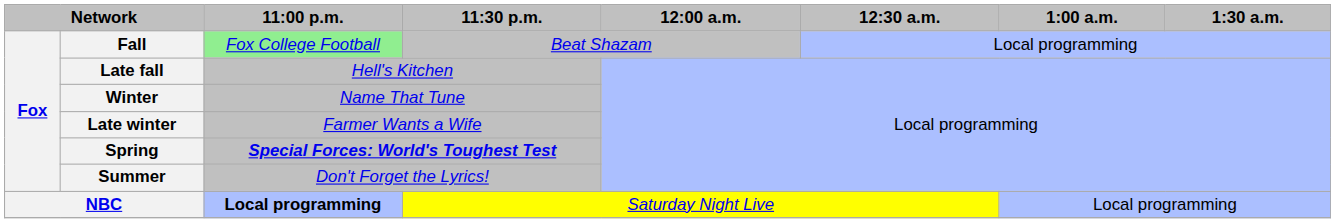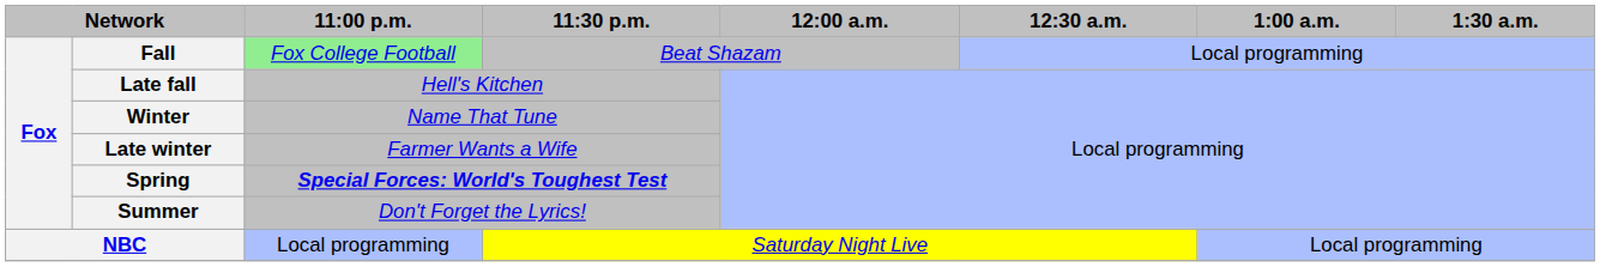NBC | 11:00 p.m.: bold -> normal
